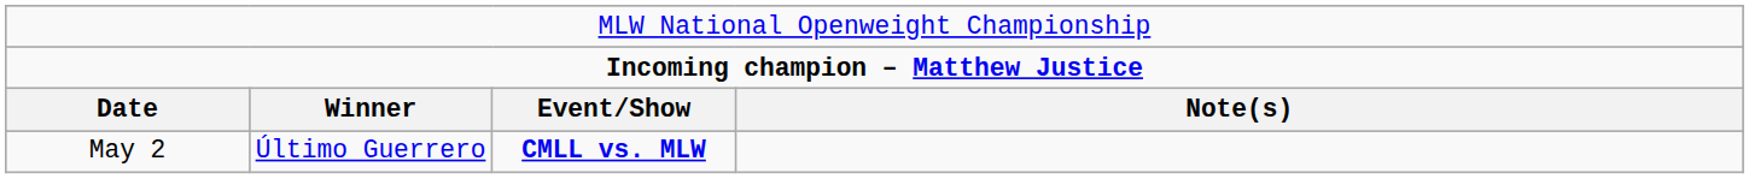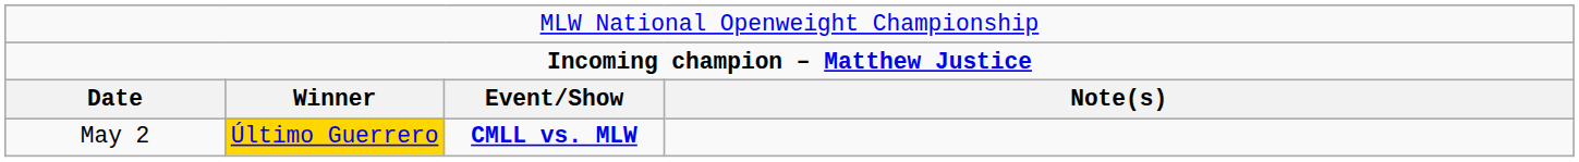May 2 | column 2: no background -> gold background
